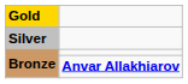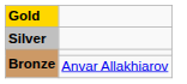row 4 | column 2: bold -> normal
